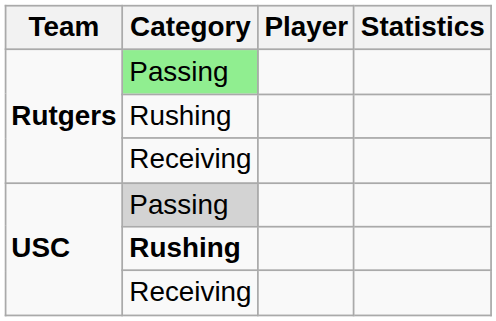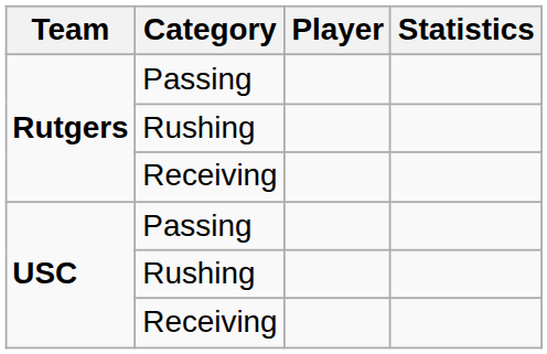Rutgers / Passing | Category: lightgreen background -> no background
USC / Passing | Category: lightgrey background -> no background
USC / Rushing | Category: bold -> normal
